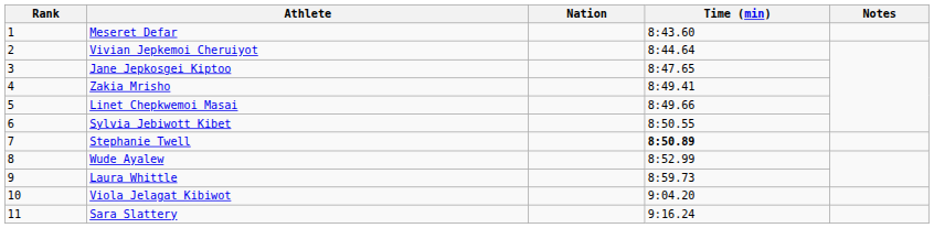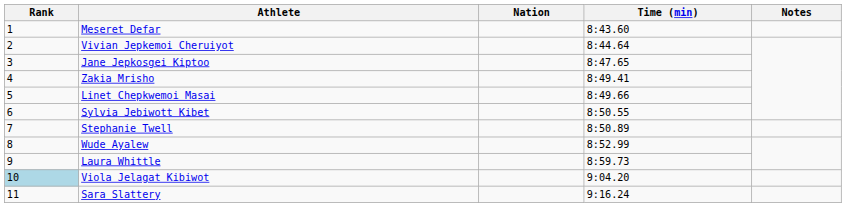Stephanie Twell | Time (min): bold -> normal
Viola Jelagat Kibiwot | Rank: no background -> lightblue background
